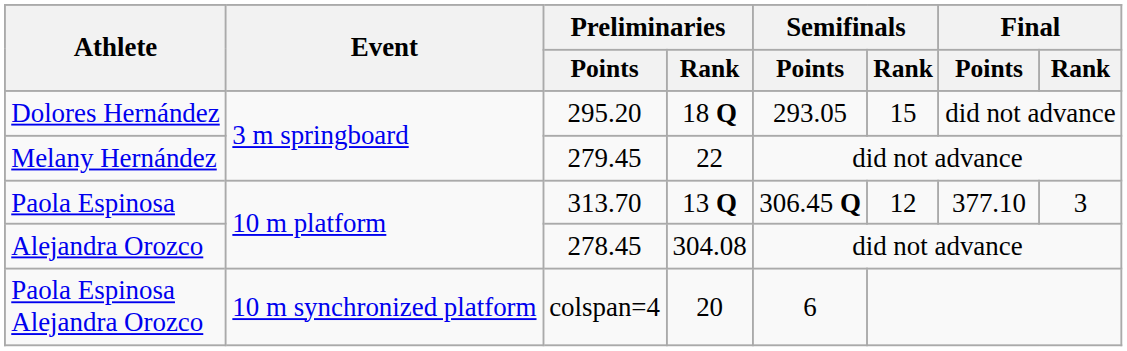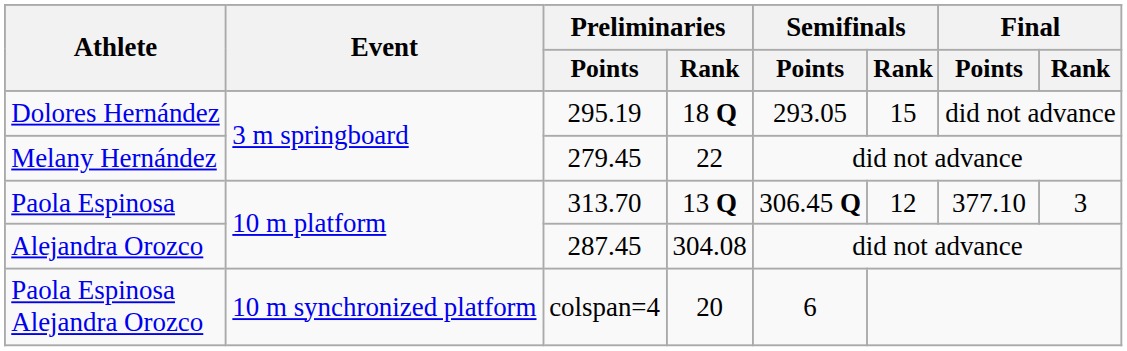Dolores Hernández | Preliminaries / Points: 295.20 -> 295.19
Alejandra Orozco | Preliminaries / Points: 278.45 -> 287.45
